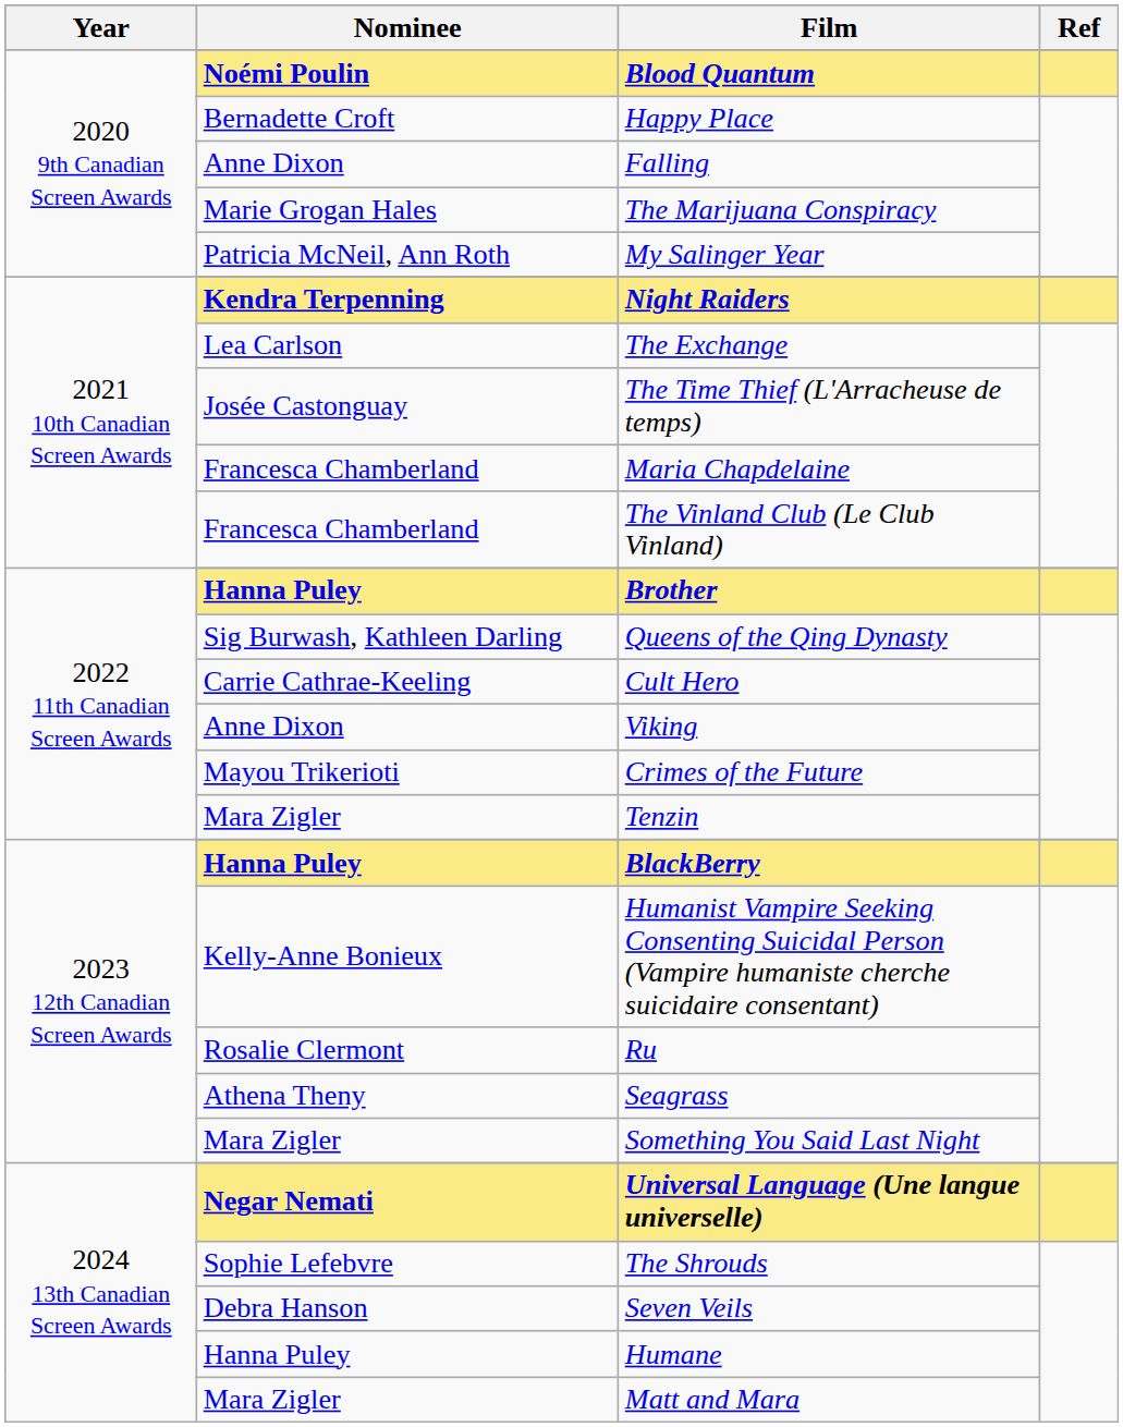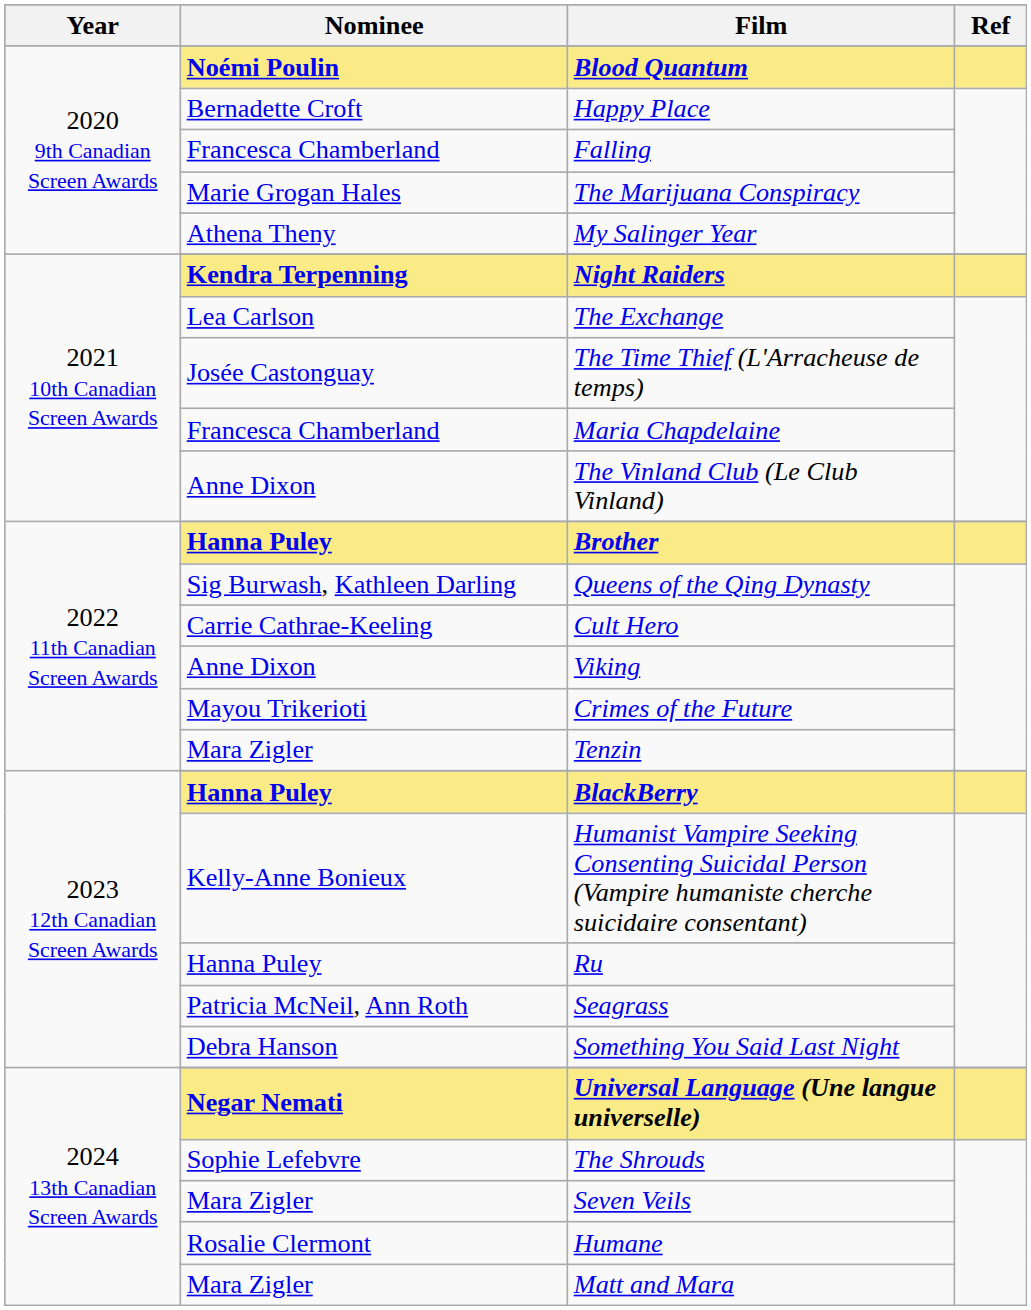Falling | Nominee: Anne Dixon -> Francesca Chamberland
My Salinger Year | Nominee: Patricia McNeil, Ann Roth -> Athena Theny
The Vinland Club (Le Club Vinland) | Nominee: Francesca Chamberland -> Anne Dixon
Ru | Nominee: Rosalie Clermont -> Hanna Puley
Seagrass | Nominee: Athena Theny -> Patricia McNeil, Ann Roth
Something You Said Last Night | Nominee: Mara Zigler -> Debra Hanson
Seven Veils | Nominee: Debra Hanson -> Mara Zigler
Humane | Nominee: Hanna Puley -> Rosalie Clermont
